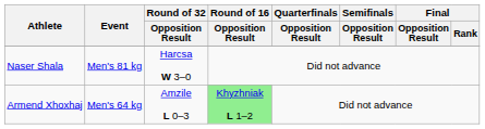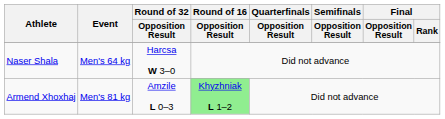Naser Shala | Event: Men's 81 kg -> Men's 64 kg
Armend Xhoxhaj | Event: Men's 64 kg -> Men's 81 kg
